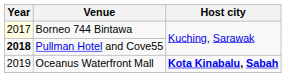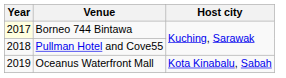Pullman Hotel and Cove55 | Year: bold -> normal
Oceanus Waterfront Mall | Host city: bold -> normal
